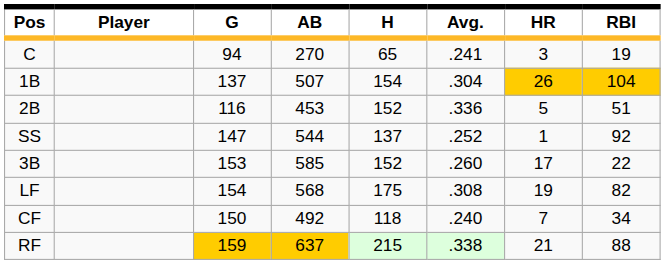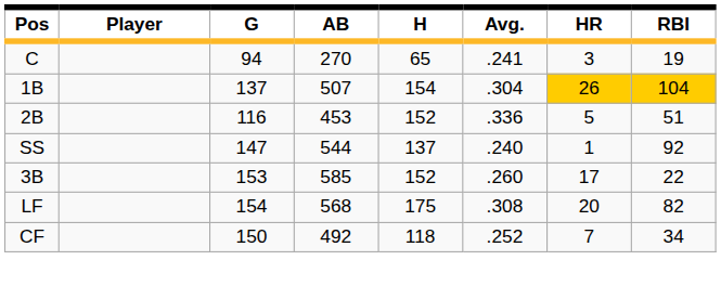SS | Avg.: .252 -> .240
LF | HR: 19 -> 20
CF | Avg.: .240 -> .252
- row: RF | 159 | 637 | 215 | .338 | 21 | 88
